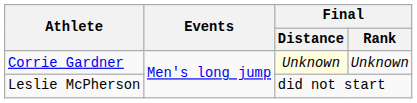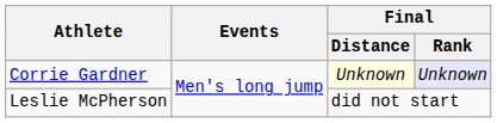Corrie Gardner | Final / Rank: no background -> lavender background
